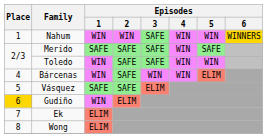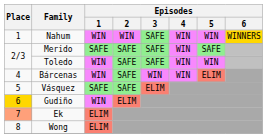Ek | Place: no background -> lightsalmon background
